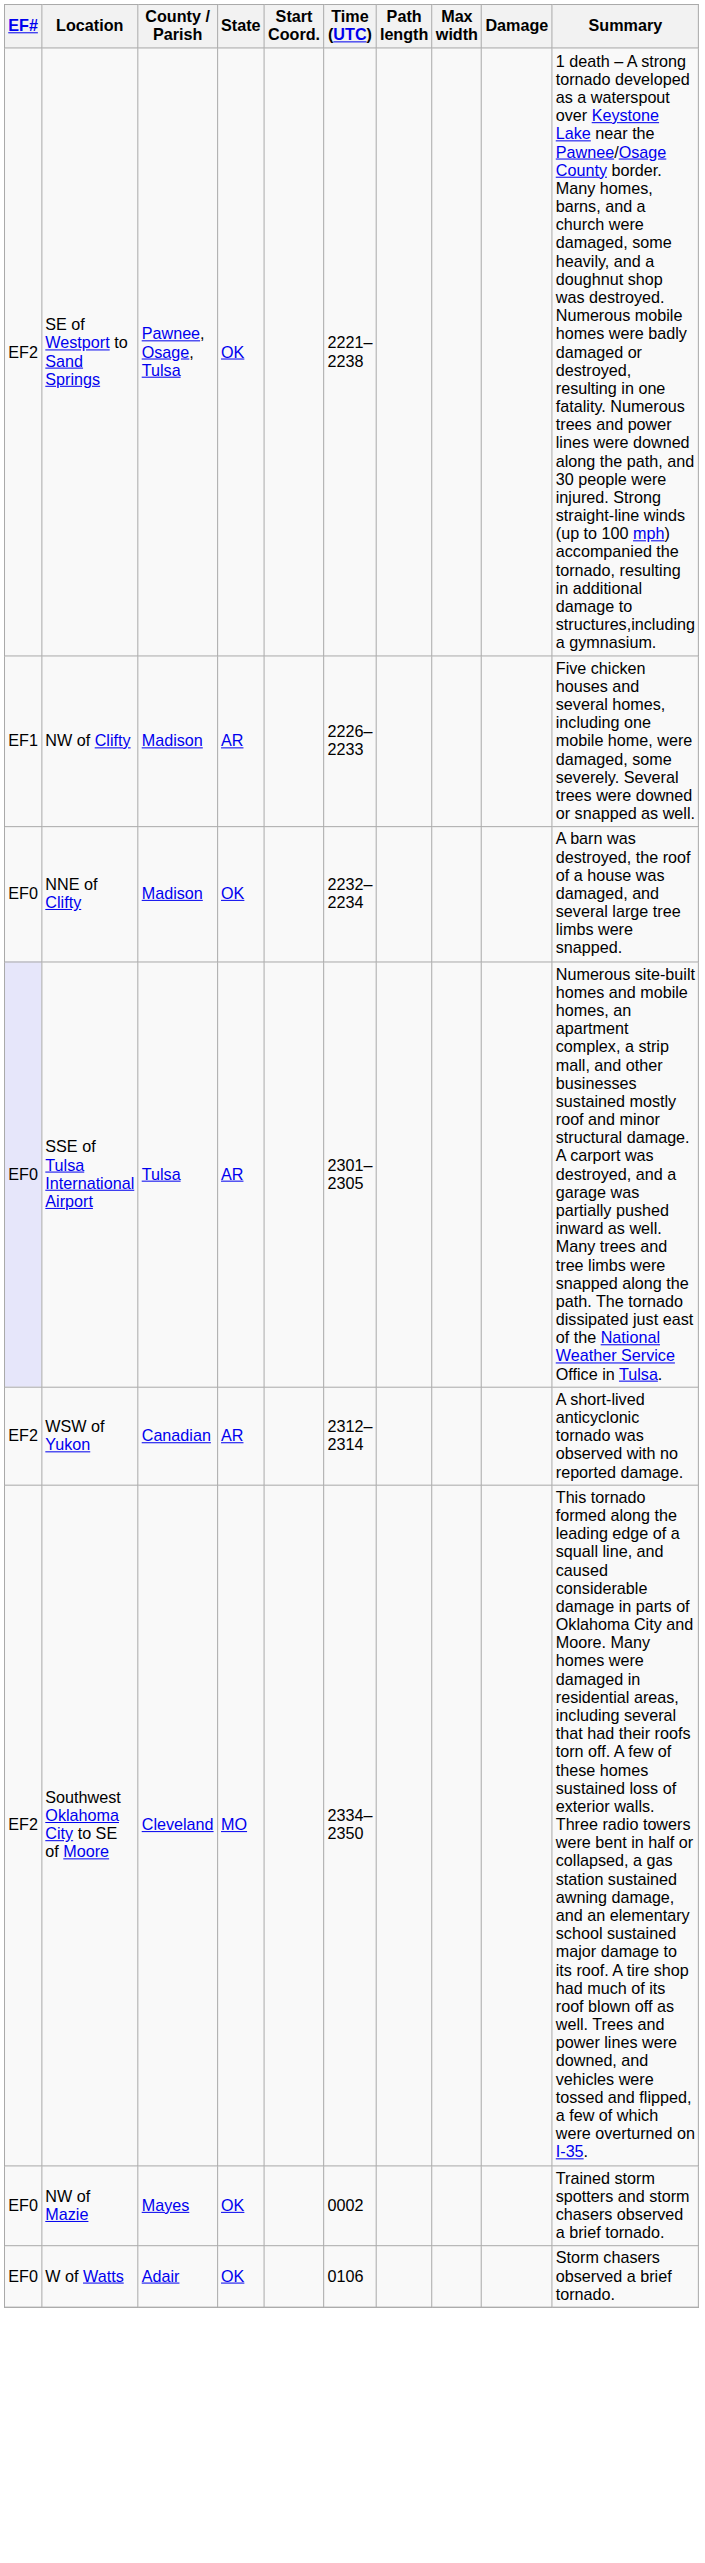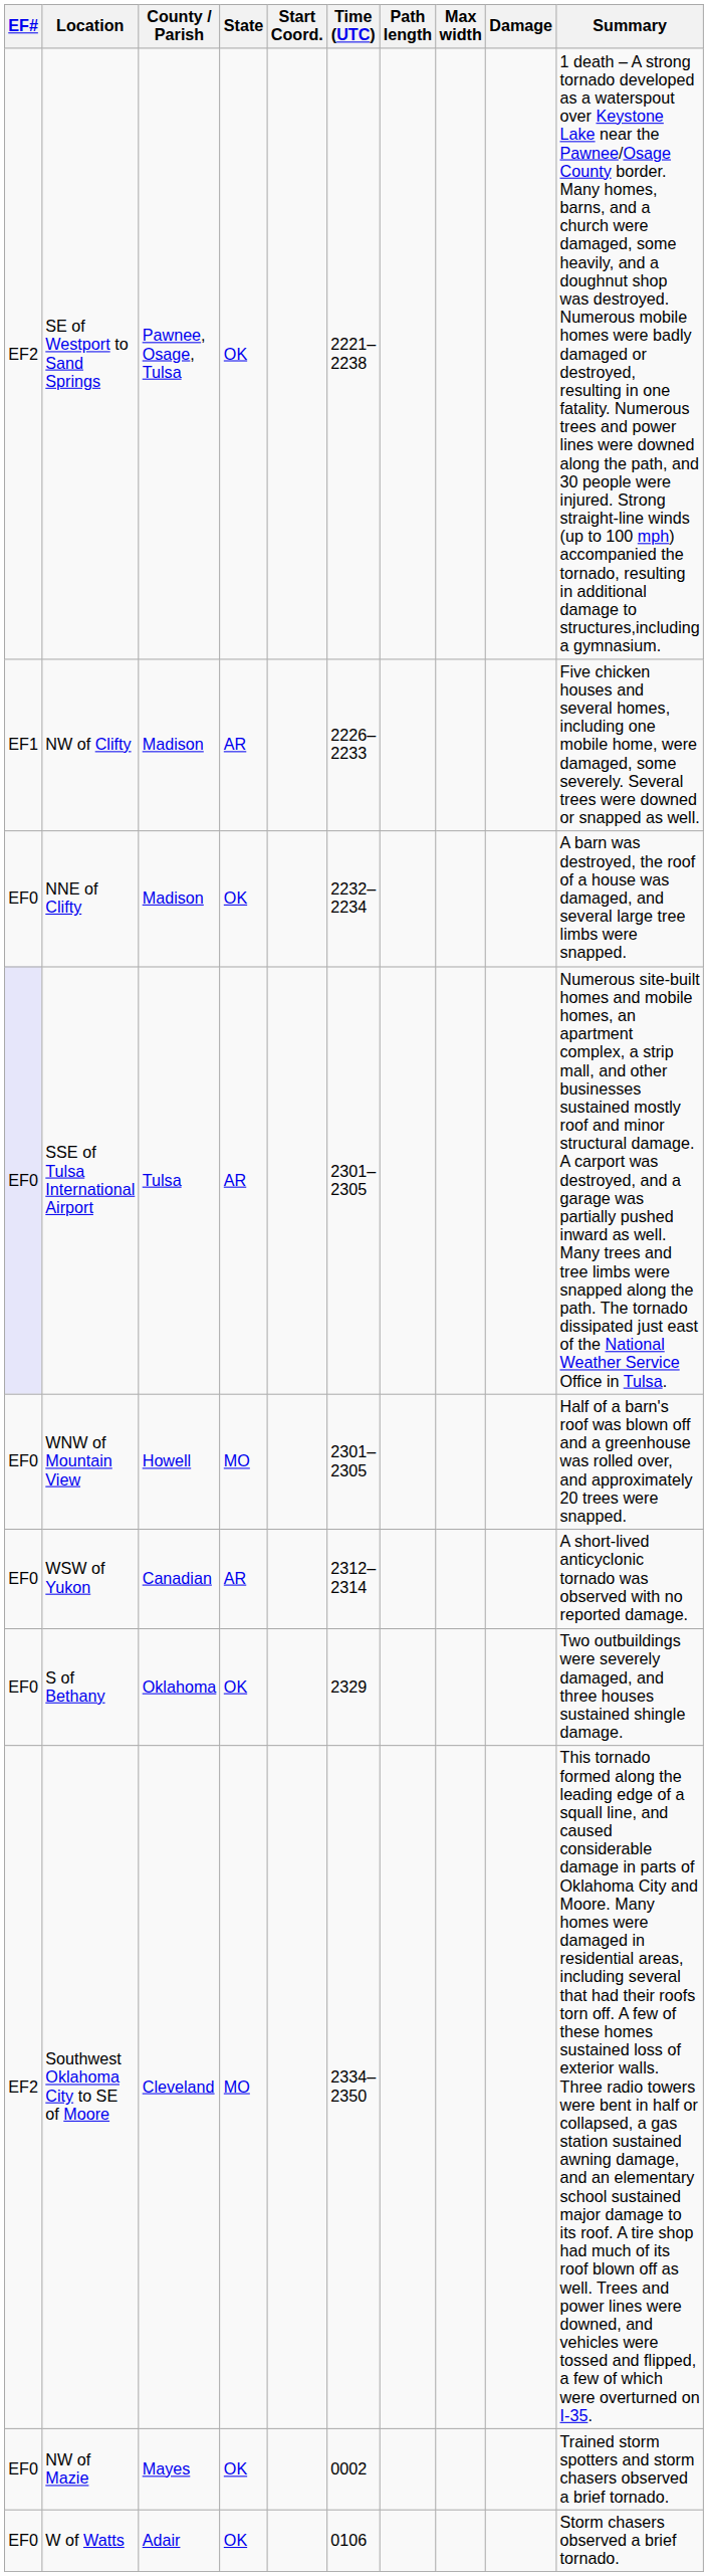+ row: EF0 | WNW of Mountain View | Howell | MO | 2301–2305 | Half of a barn's roof was blown off and a greenhouse was rolled over, and approximately 20 trees were snapped.
WSW of Yukon | EF#: EF2 -> EF0
+ row: EF0 | S of Bethany | Oklahoma | OK | 2329 | Two outbuildings were severely damaged, and three houses sustained shingle damage.
